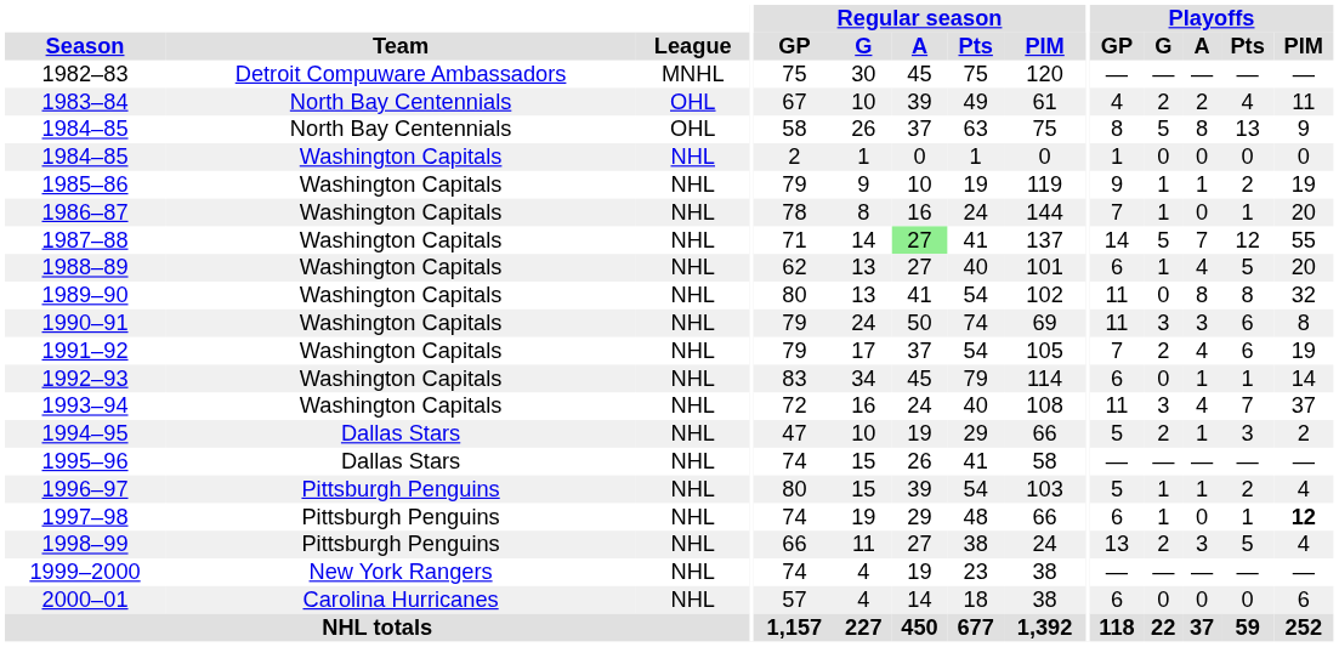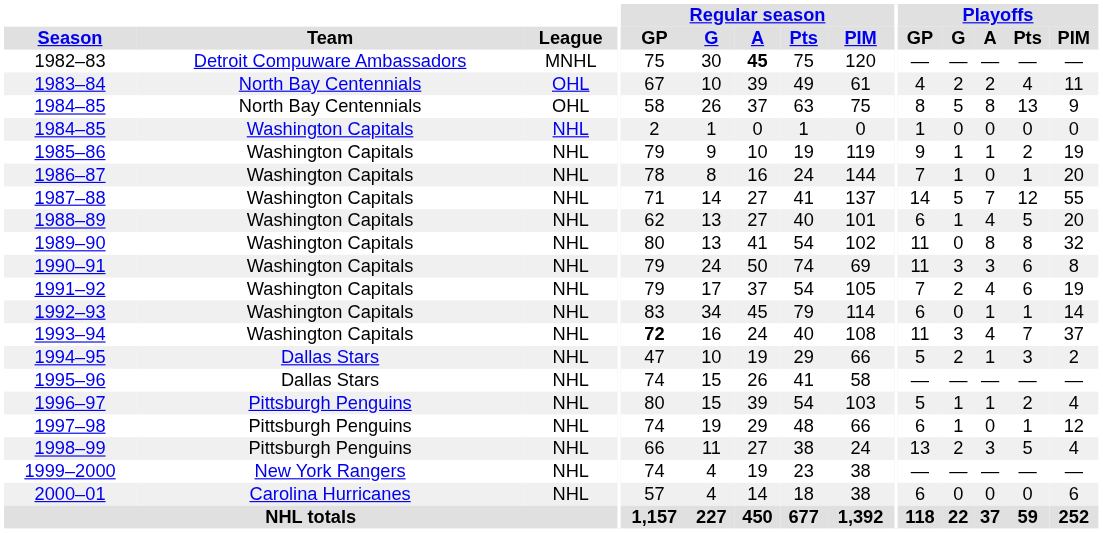1982–83 | Regular season / A: normal -> bold
1987–88 | Regular season / A: lightgreen background -> no background
1993–94 | Regular season / GP: normal -> bold
1997–98 | Playoffs / PIM: bold -> normal
